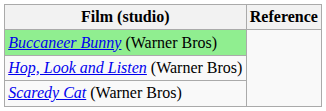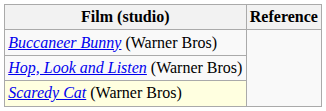Buccaneer Bunny (Warner Bros) | Film (studio): lightgreen background -> no background
Scaredy Cat (Warner Bros) | Film (studio): no background -> lightyellow background
